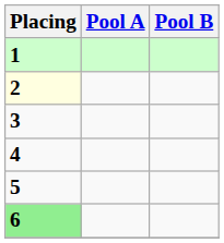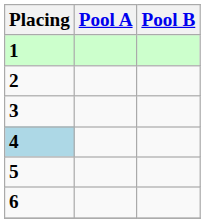2 | Placing: lightyellow background -> no background
4 | Placing: no background -> lightblue background
6 | Placing: lightgreen background -> no background
